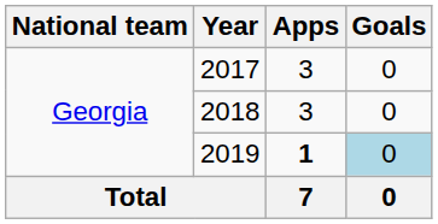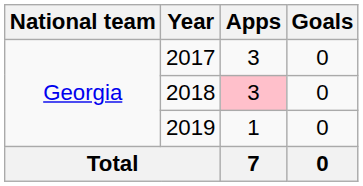2018 | Apps: no background -> pink background
2019 | Apps: bold -> normal
2019 | Goals: lightblue background -> no background
